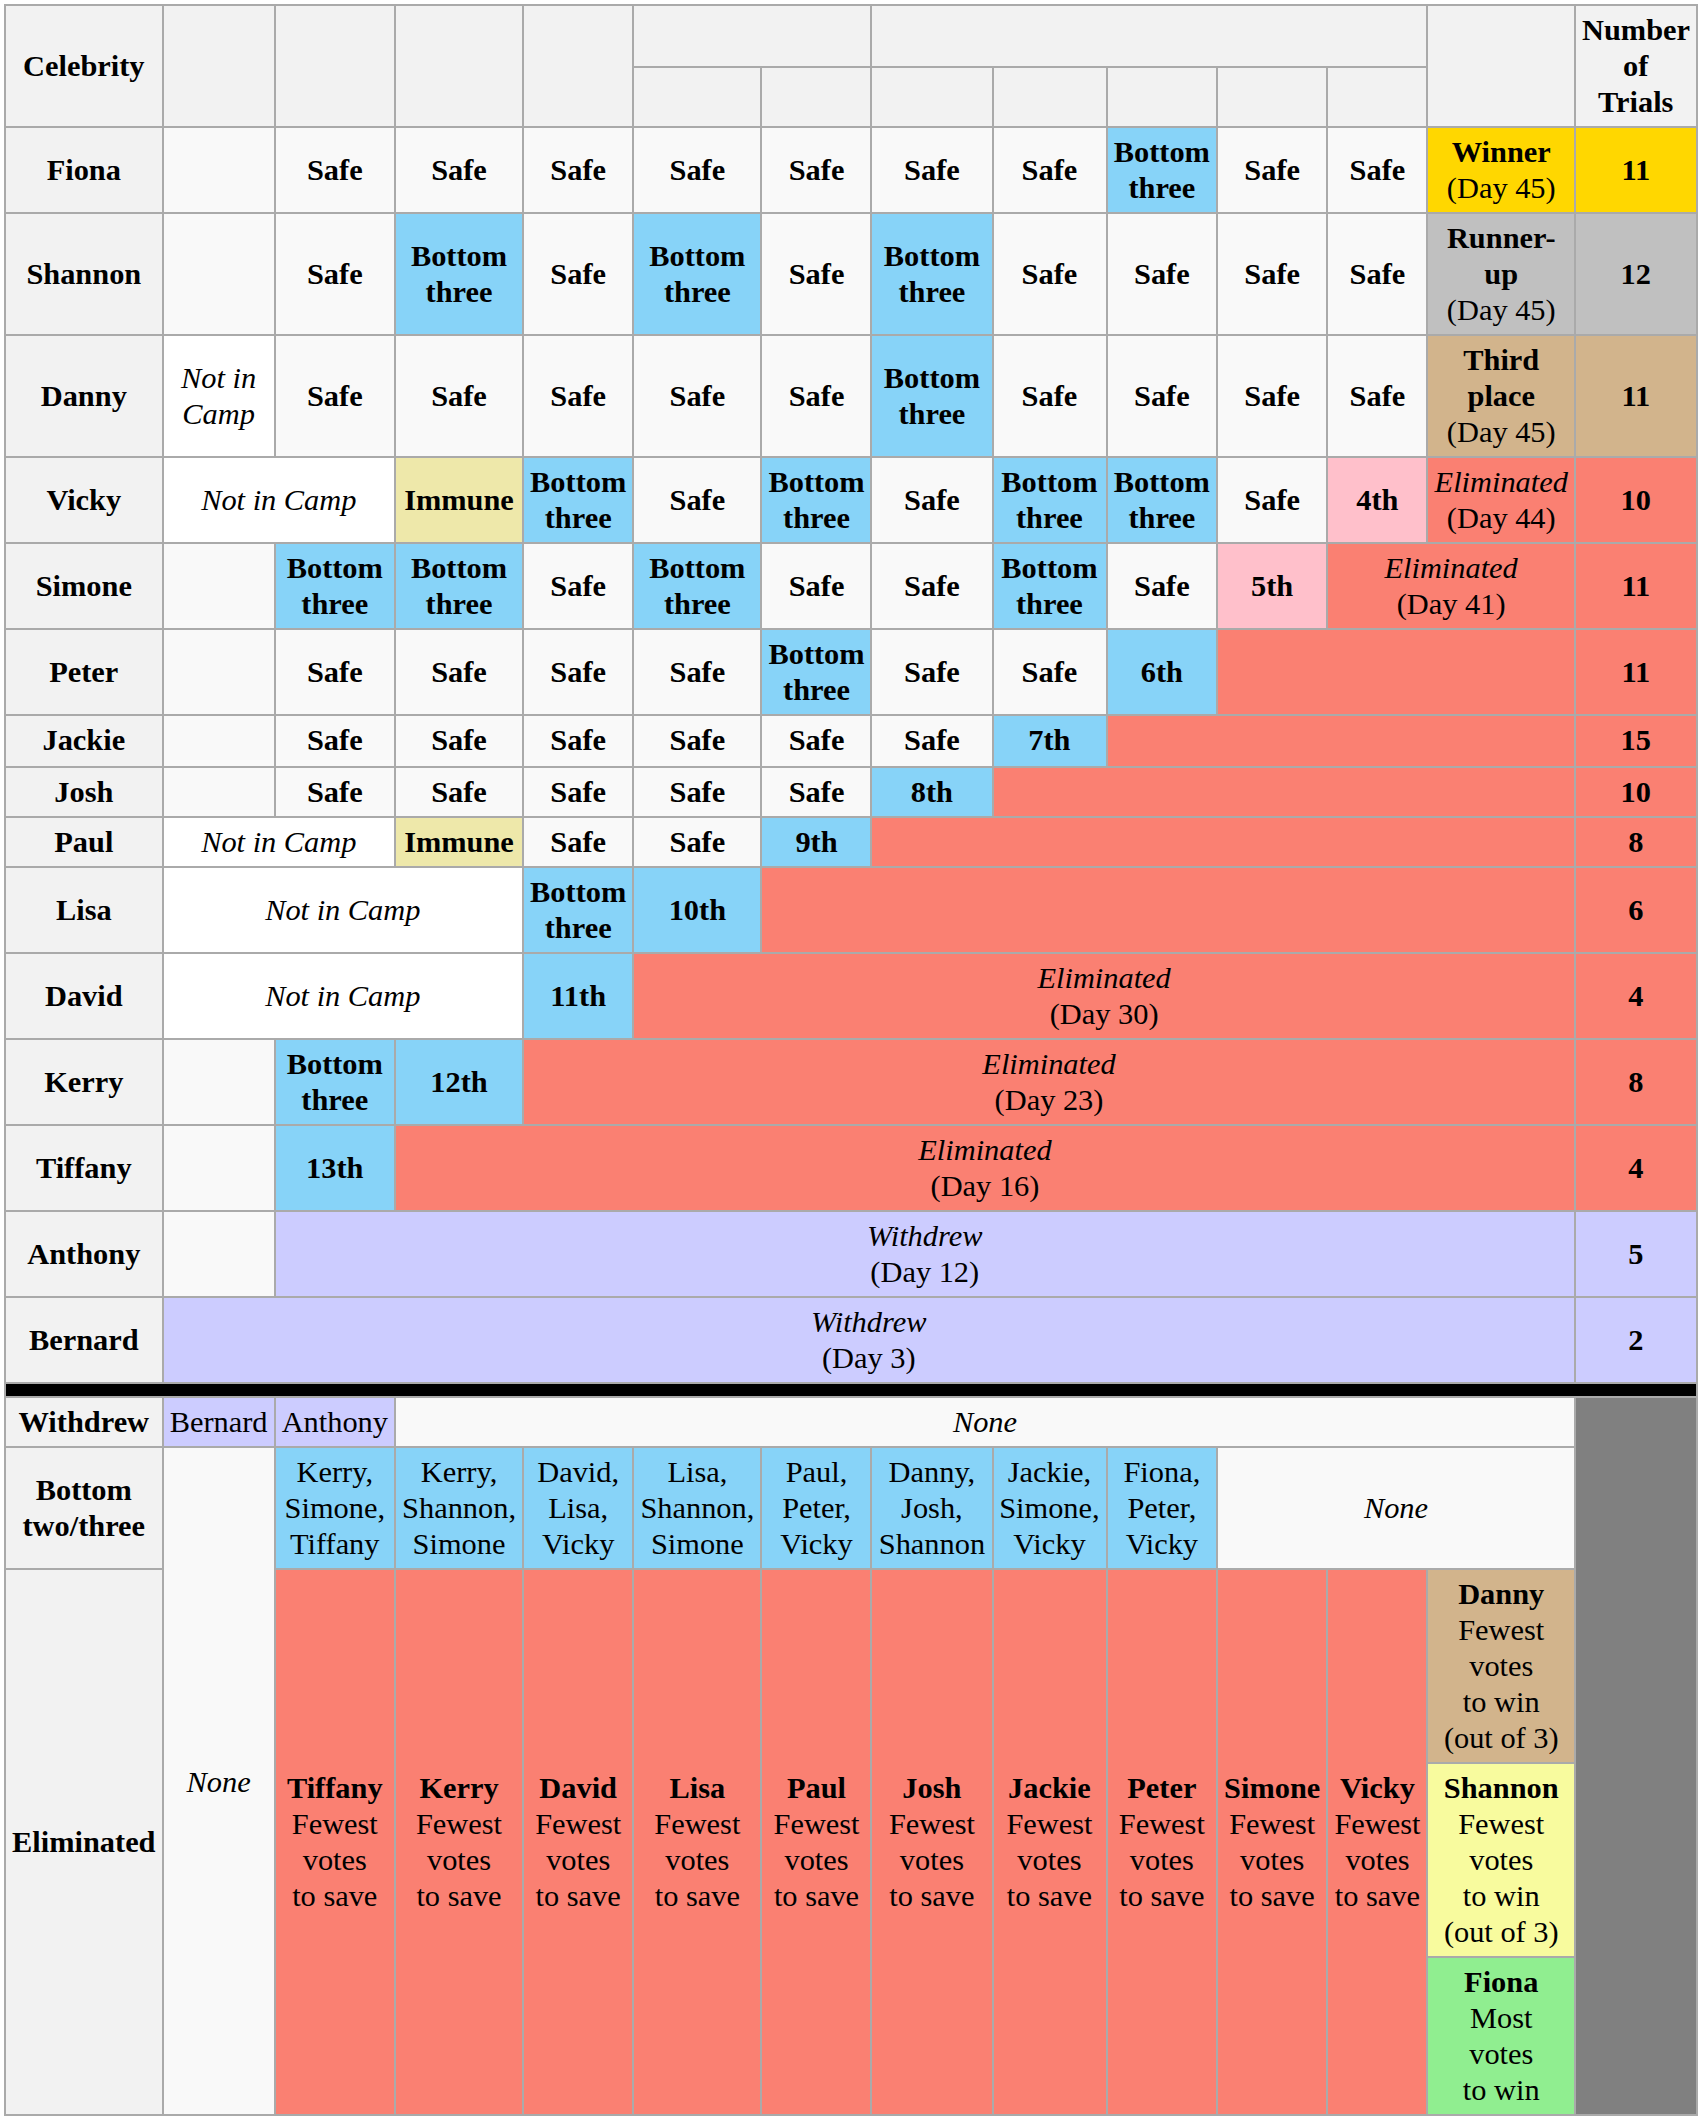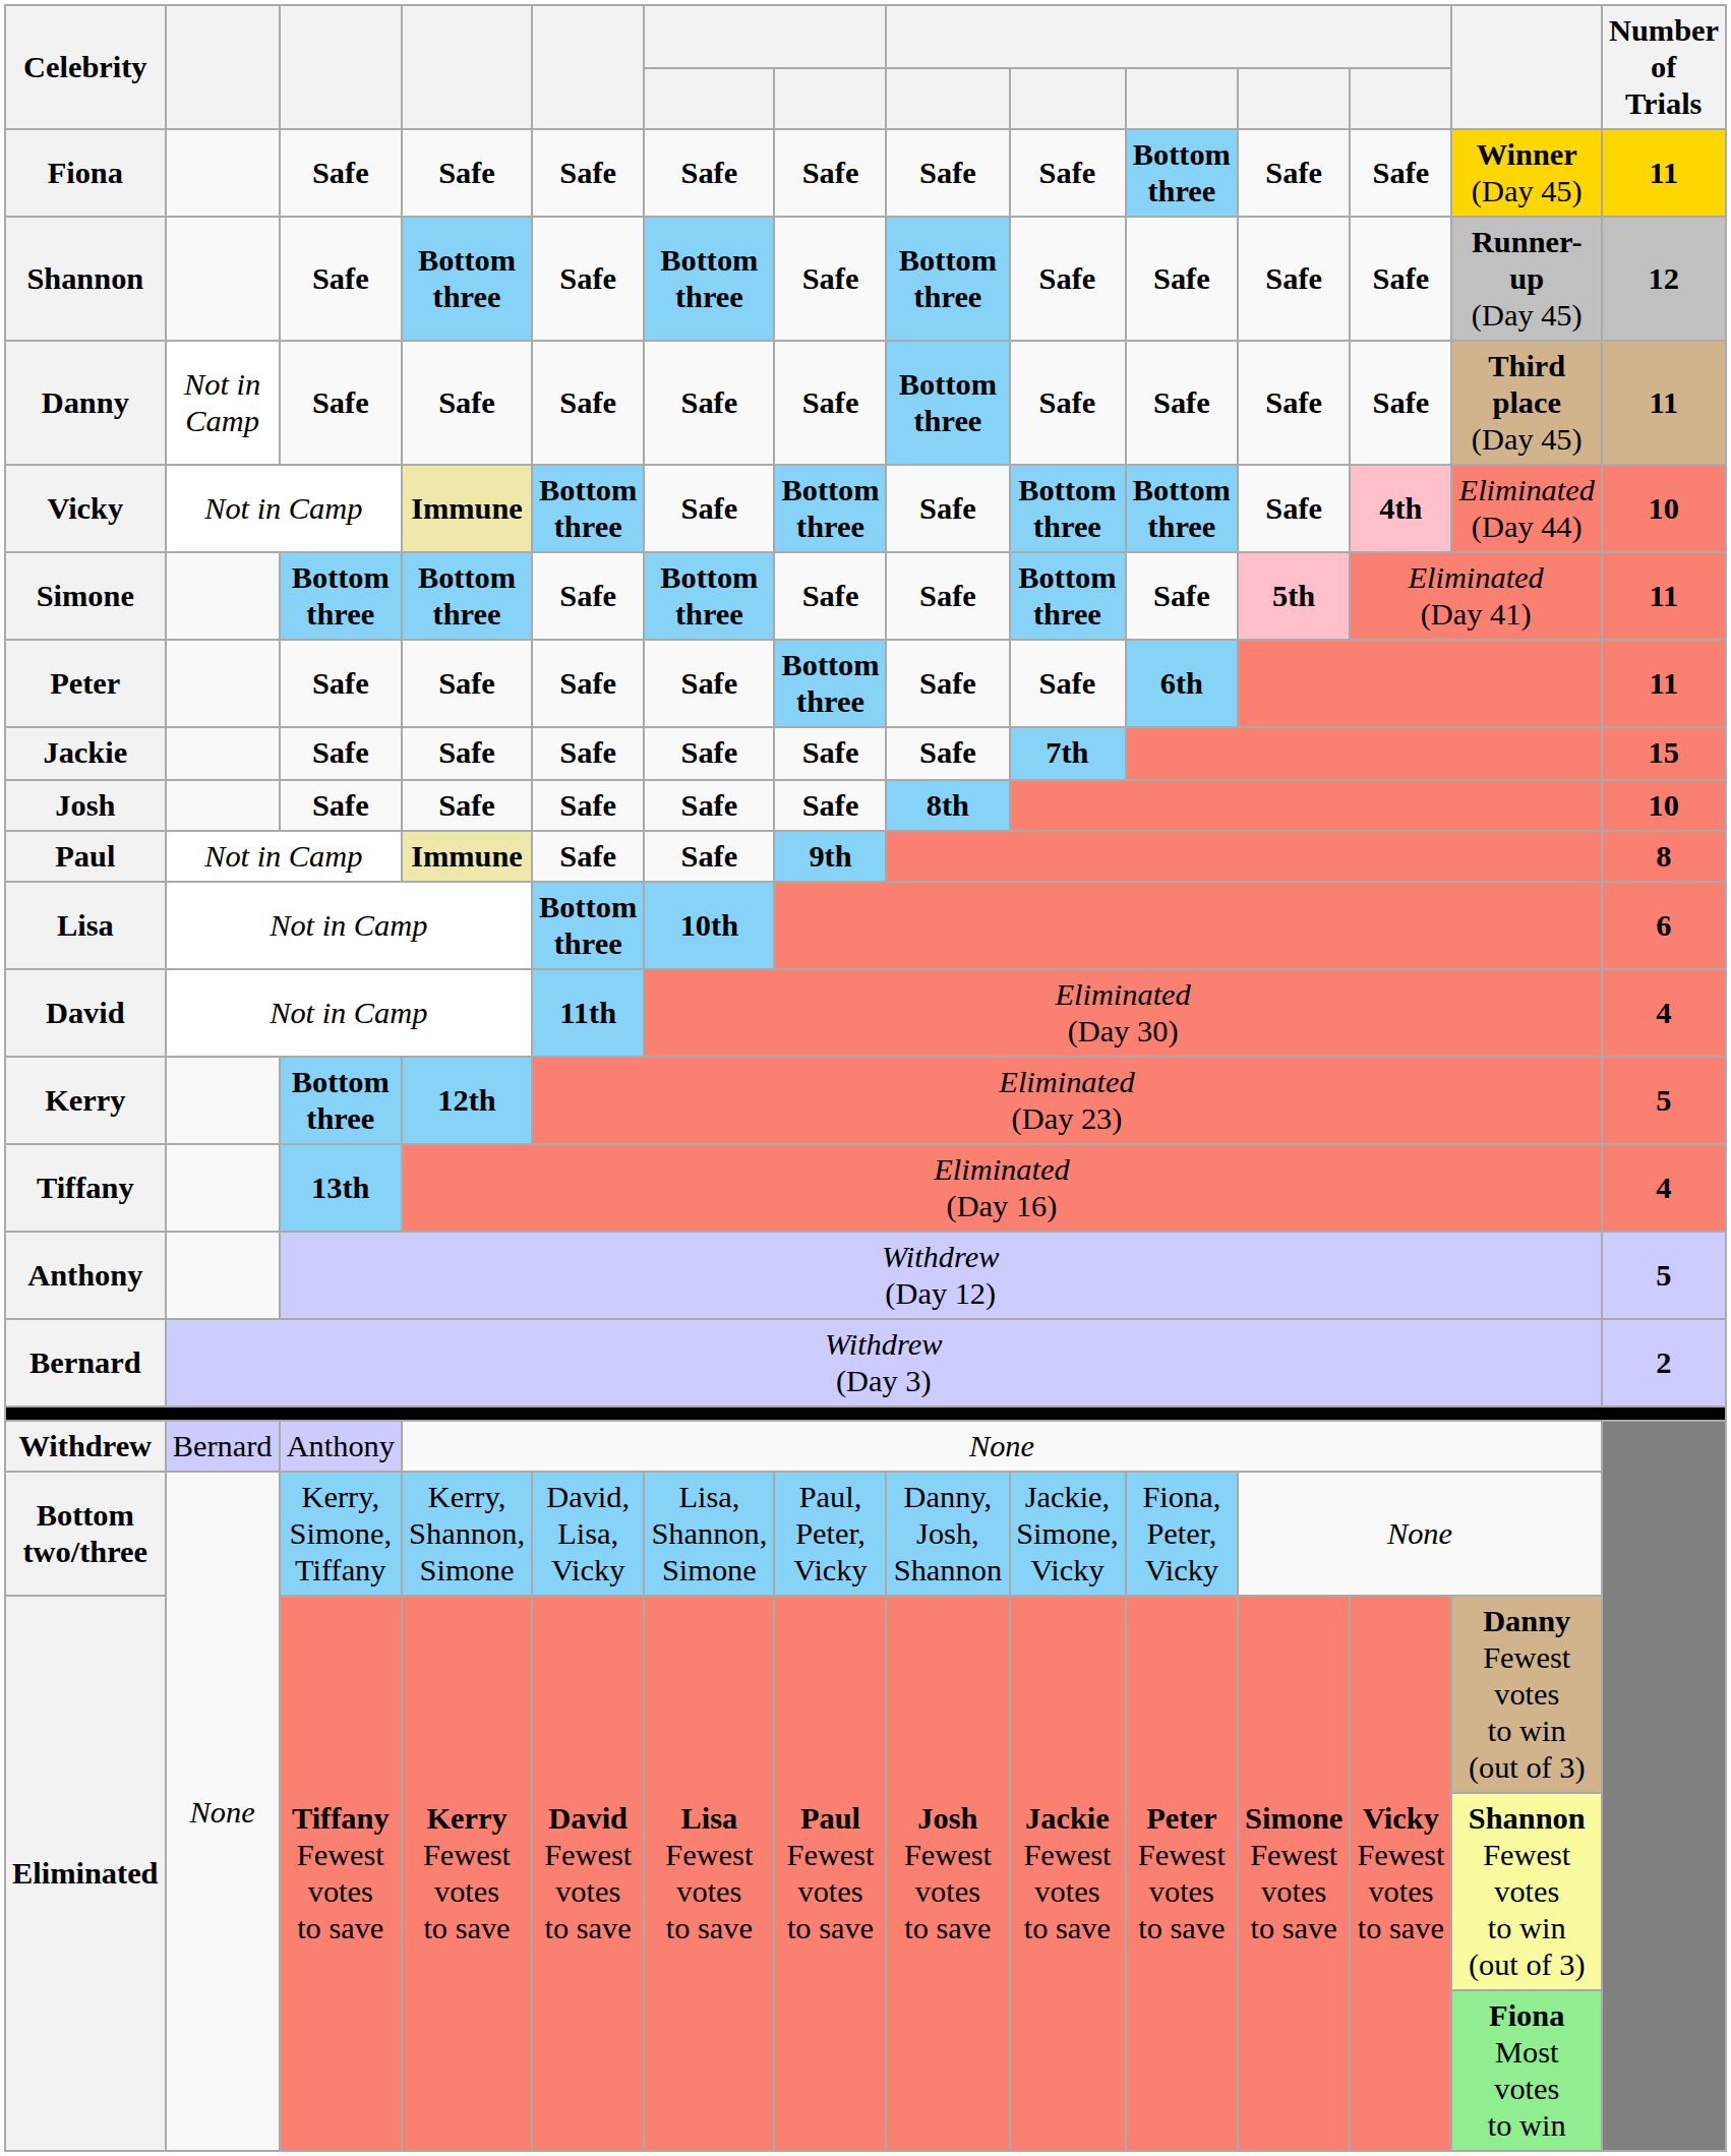Kerry | Number of Trials: 8 -> 5
